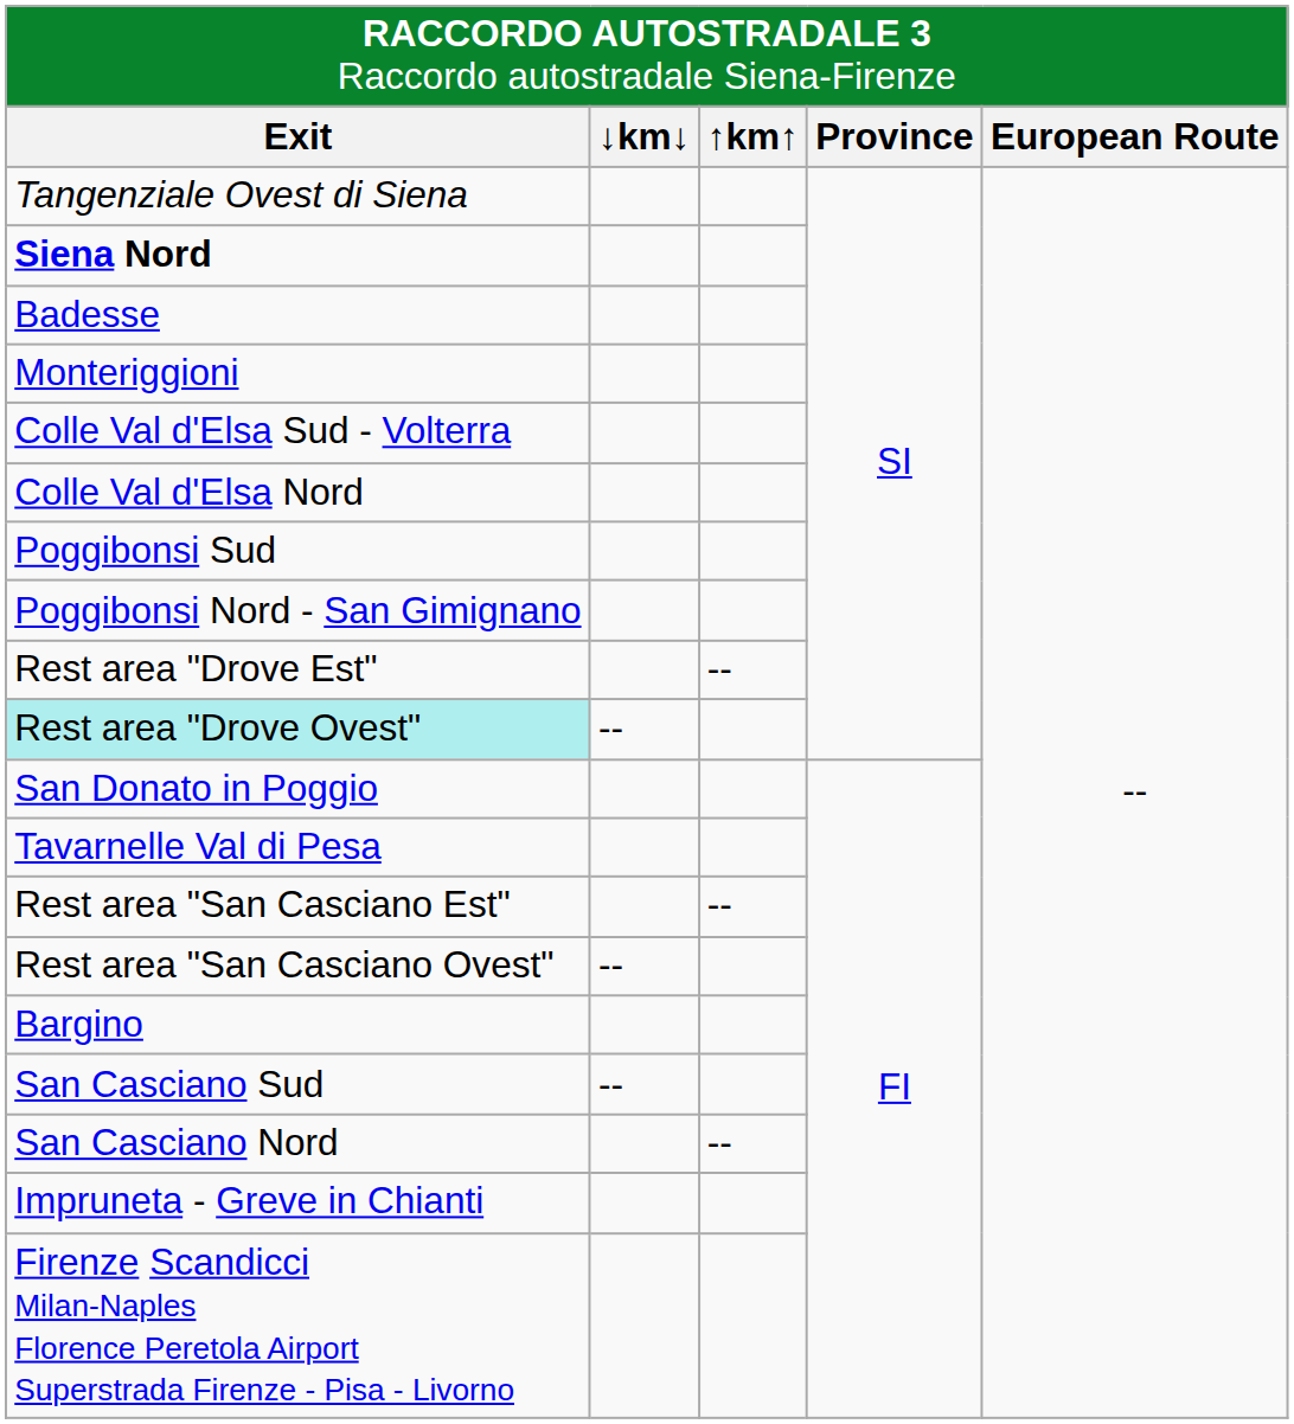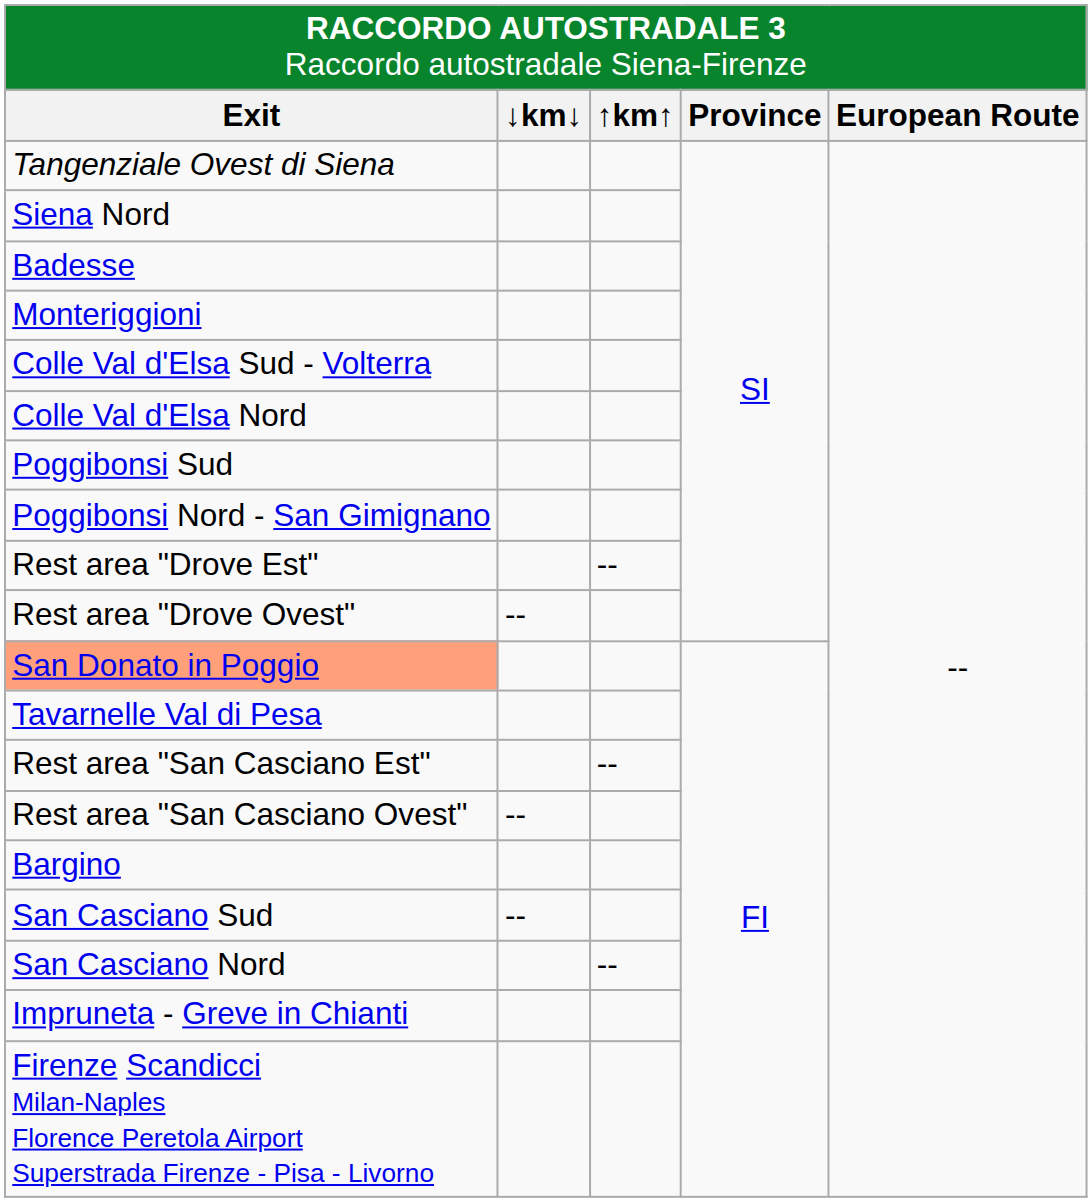Siena Nord | column 1: bold -> normal
Rest area "Drove Ovest" | column 1: paleturquoise background -> no background
San Donato in Poggio | column 1: no background -> lightsalmon background
